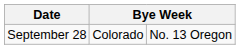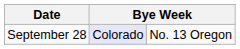September 28 | column 2: no background -> lavender background
